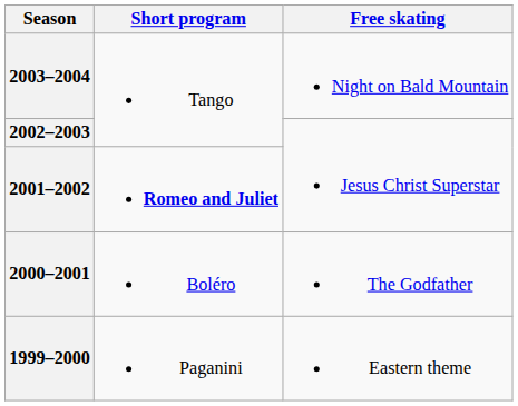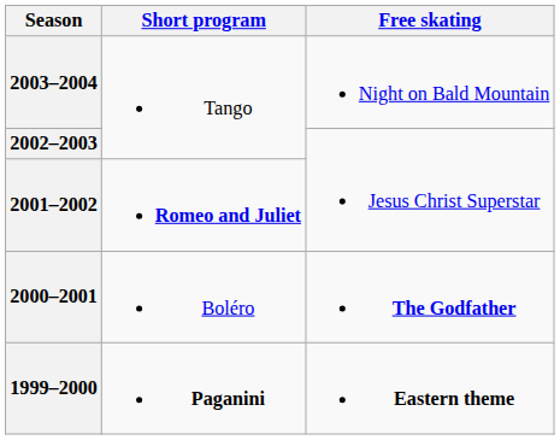2000–2001 | Free skating: normal -> bold
1999–2000 | Short program: normal -> bold
1999–2000 | Free skating: normal -> bold
